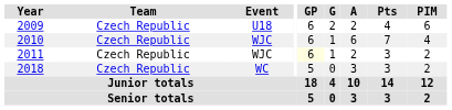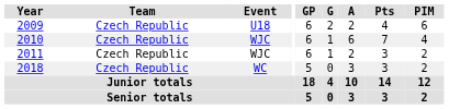2011 | GP: lightyellow background -> no background
